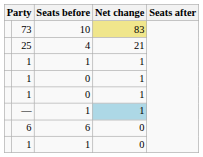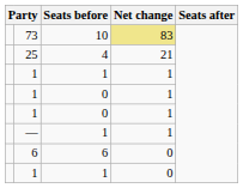— | Net change: lightblue background -> no background
